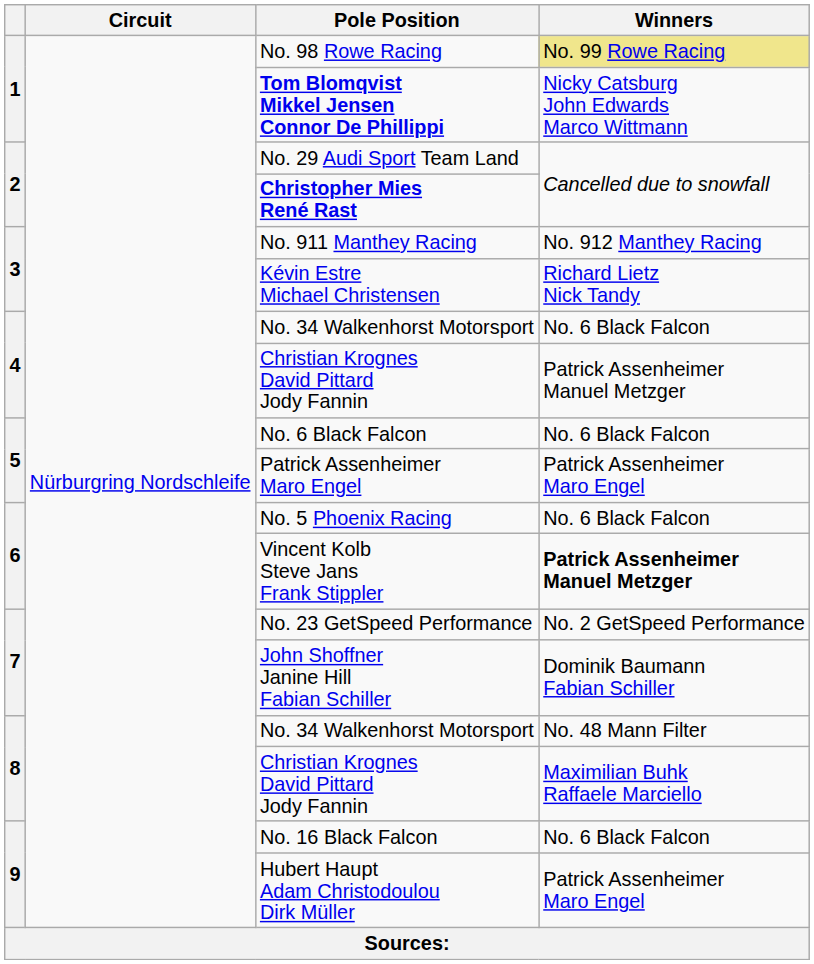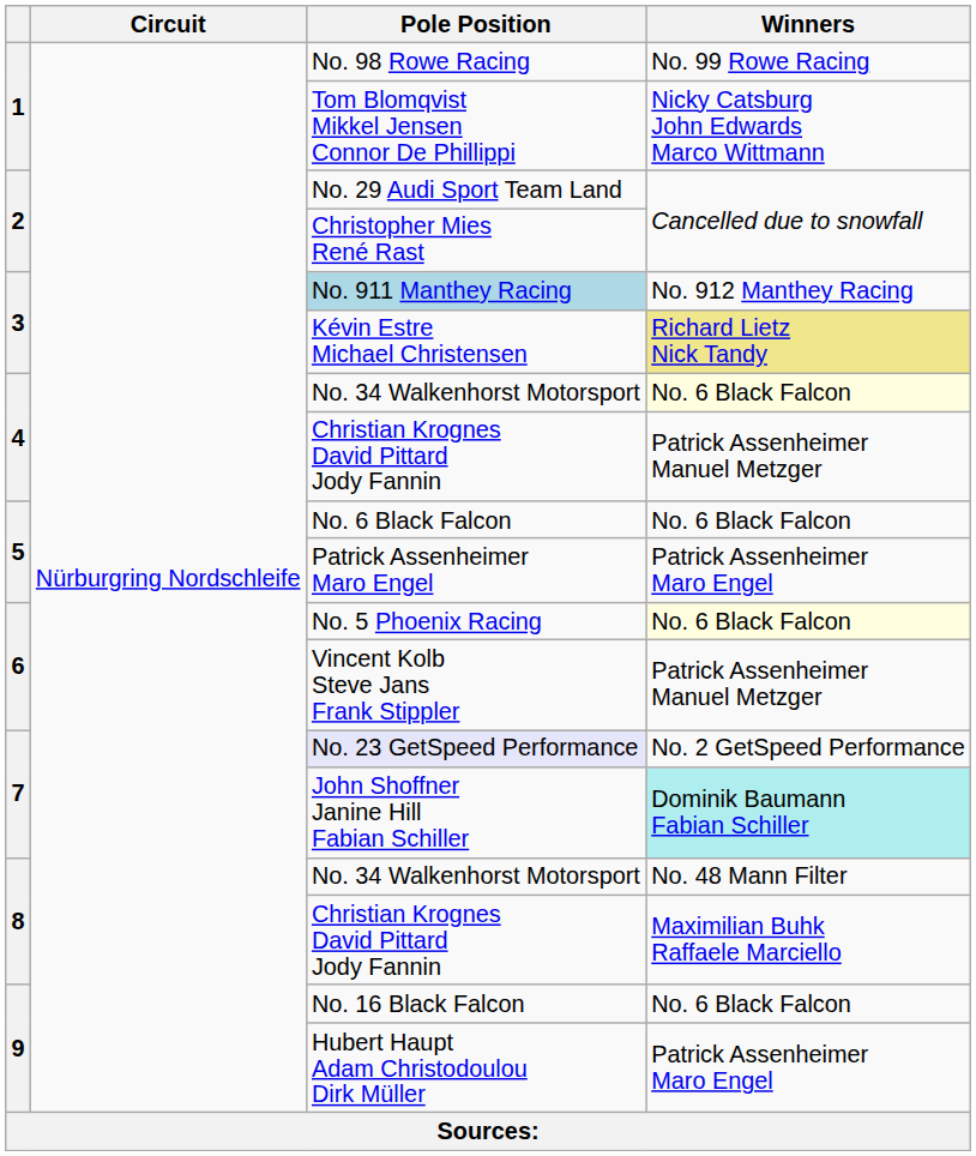No. 98 Rowe Racing | Winners: khaki background -> no background
Tom Blomqvist Mikkel Jensen Connor De Phillippi | Pole Position: bold -> normal
Christopher Mies René Rast | Pole Position: bold -> normal
No. 911 Manthey Racing | Pole Position: no background -> lightblue background
Kévin Estre Michael Christensen | Winners: no background -> khaki background
No. 34 Walkenhorst Motorsport / No. 6 Black Falcon | Winners: no background -> lightyellow background
No. 5 Phoenix Racing | Winners: no background -> lightyellow background
Vincent Kolb Steve Jans Frank Stippler | Winners: bold -> normal
No. 23 GetSpeed Performance | Pole Position: no background -> lavender background
John Shoffner Janine Hill Fabian Schiller | Winners: no background -> paleturquoise background
